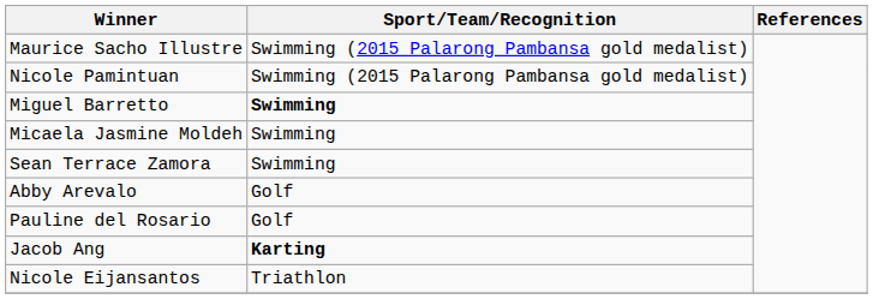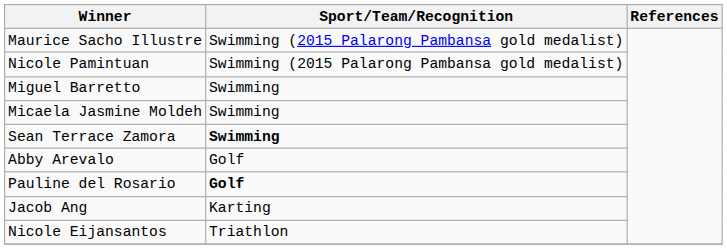Miguel Barretto | Sport/Team/Recognition: bold -> normal
Sean Terrace Zamora | Sport/Team/Recognition: normal -> bold
Pauline del Rosario | Sport/Team/Recognition: normal -> bold
Jacob Ang | Sport/Team/Recognition: bold -> normal
